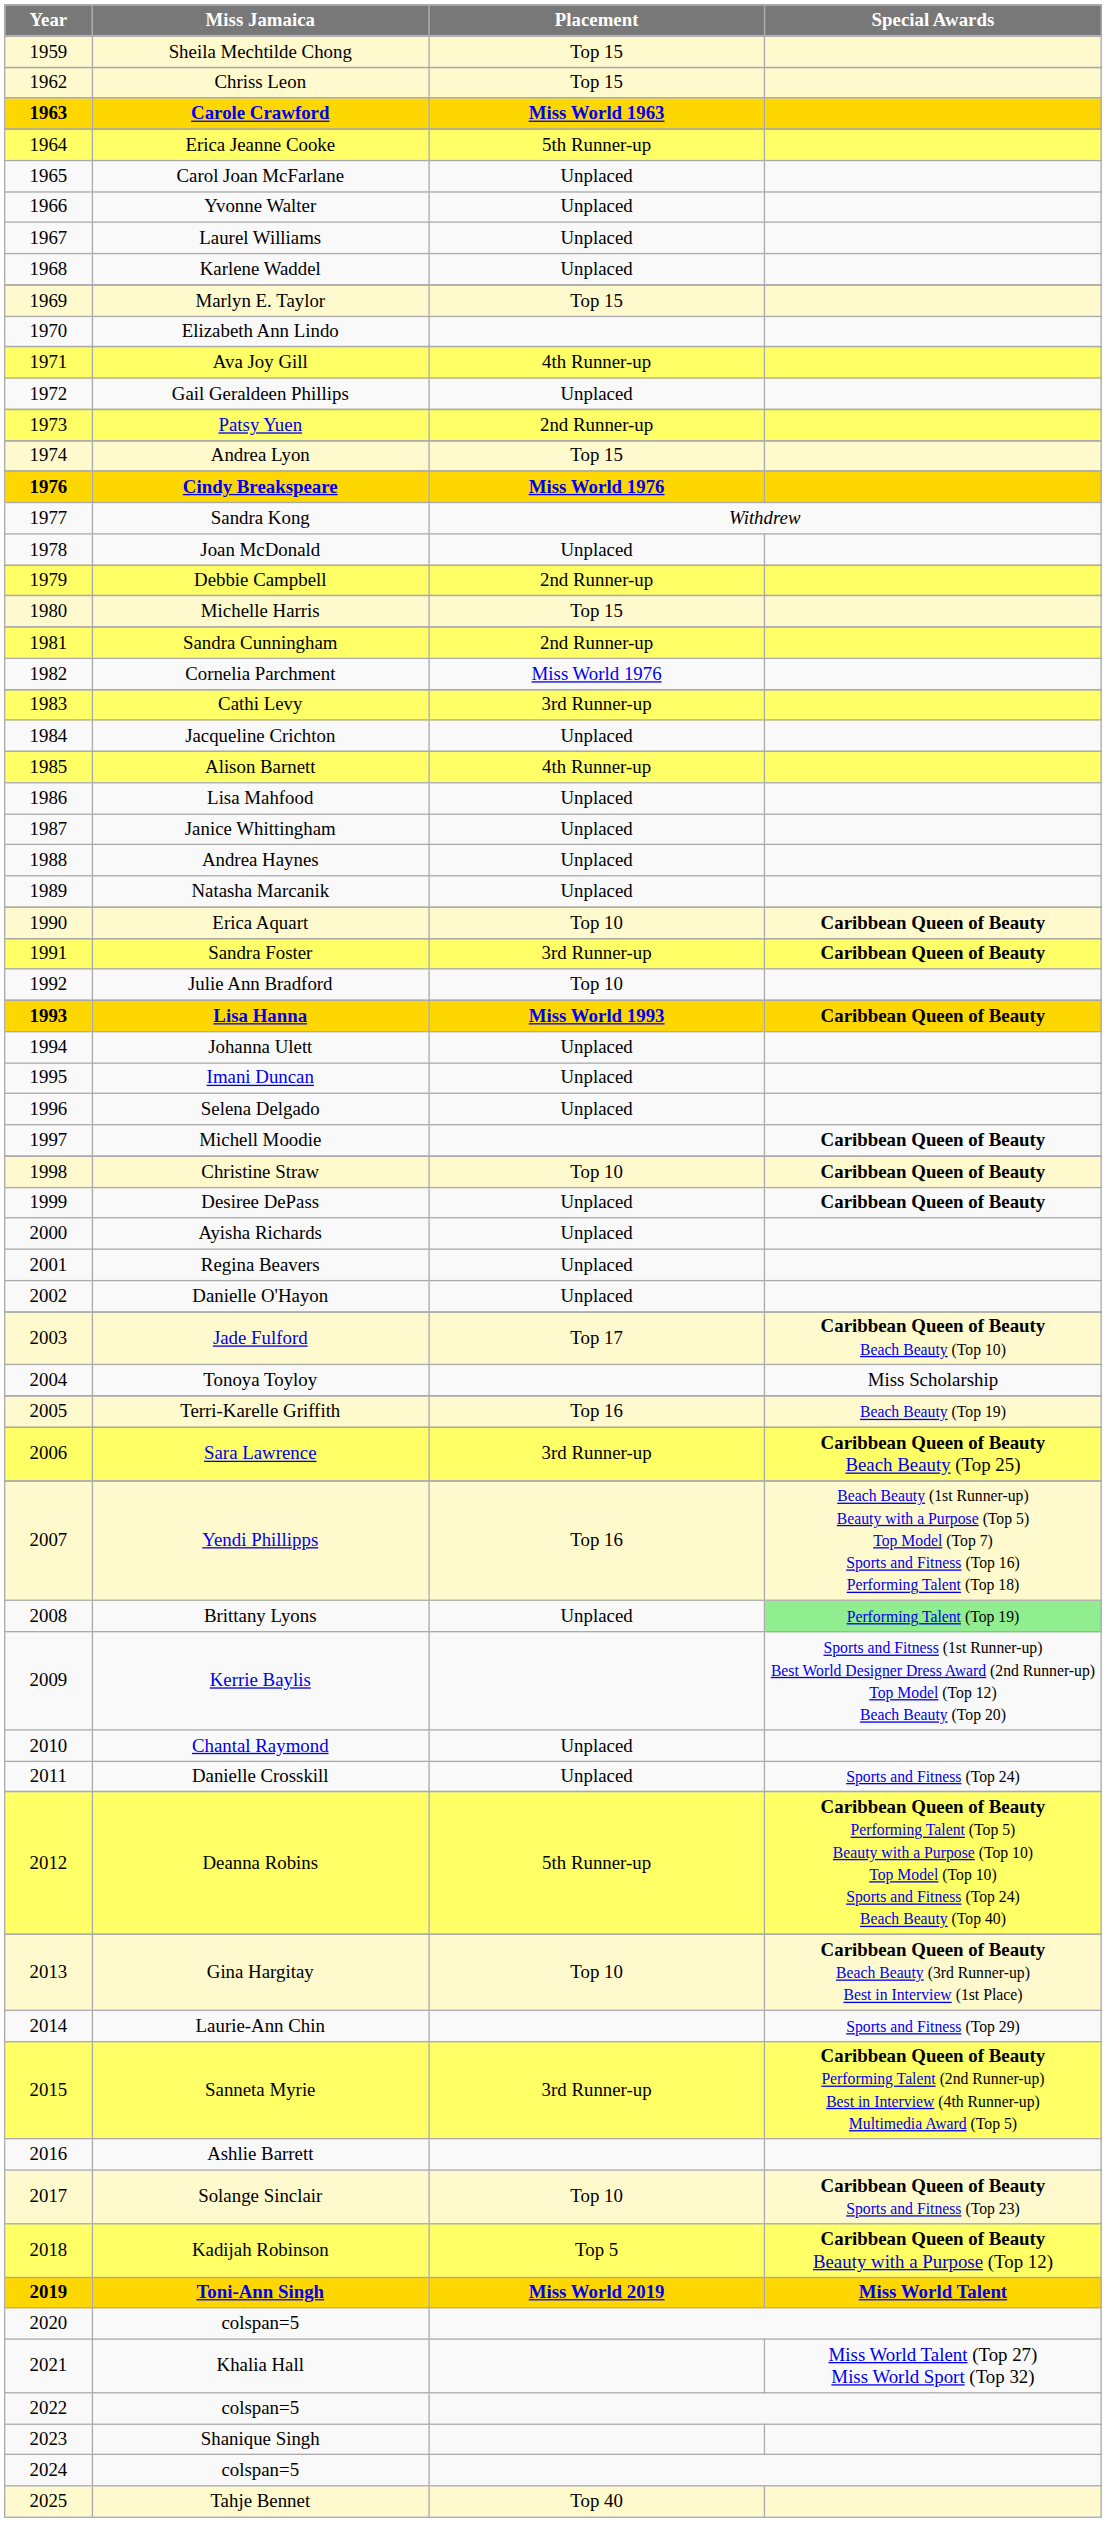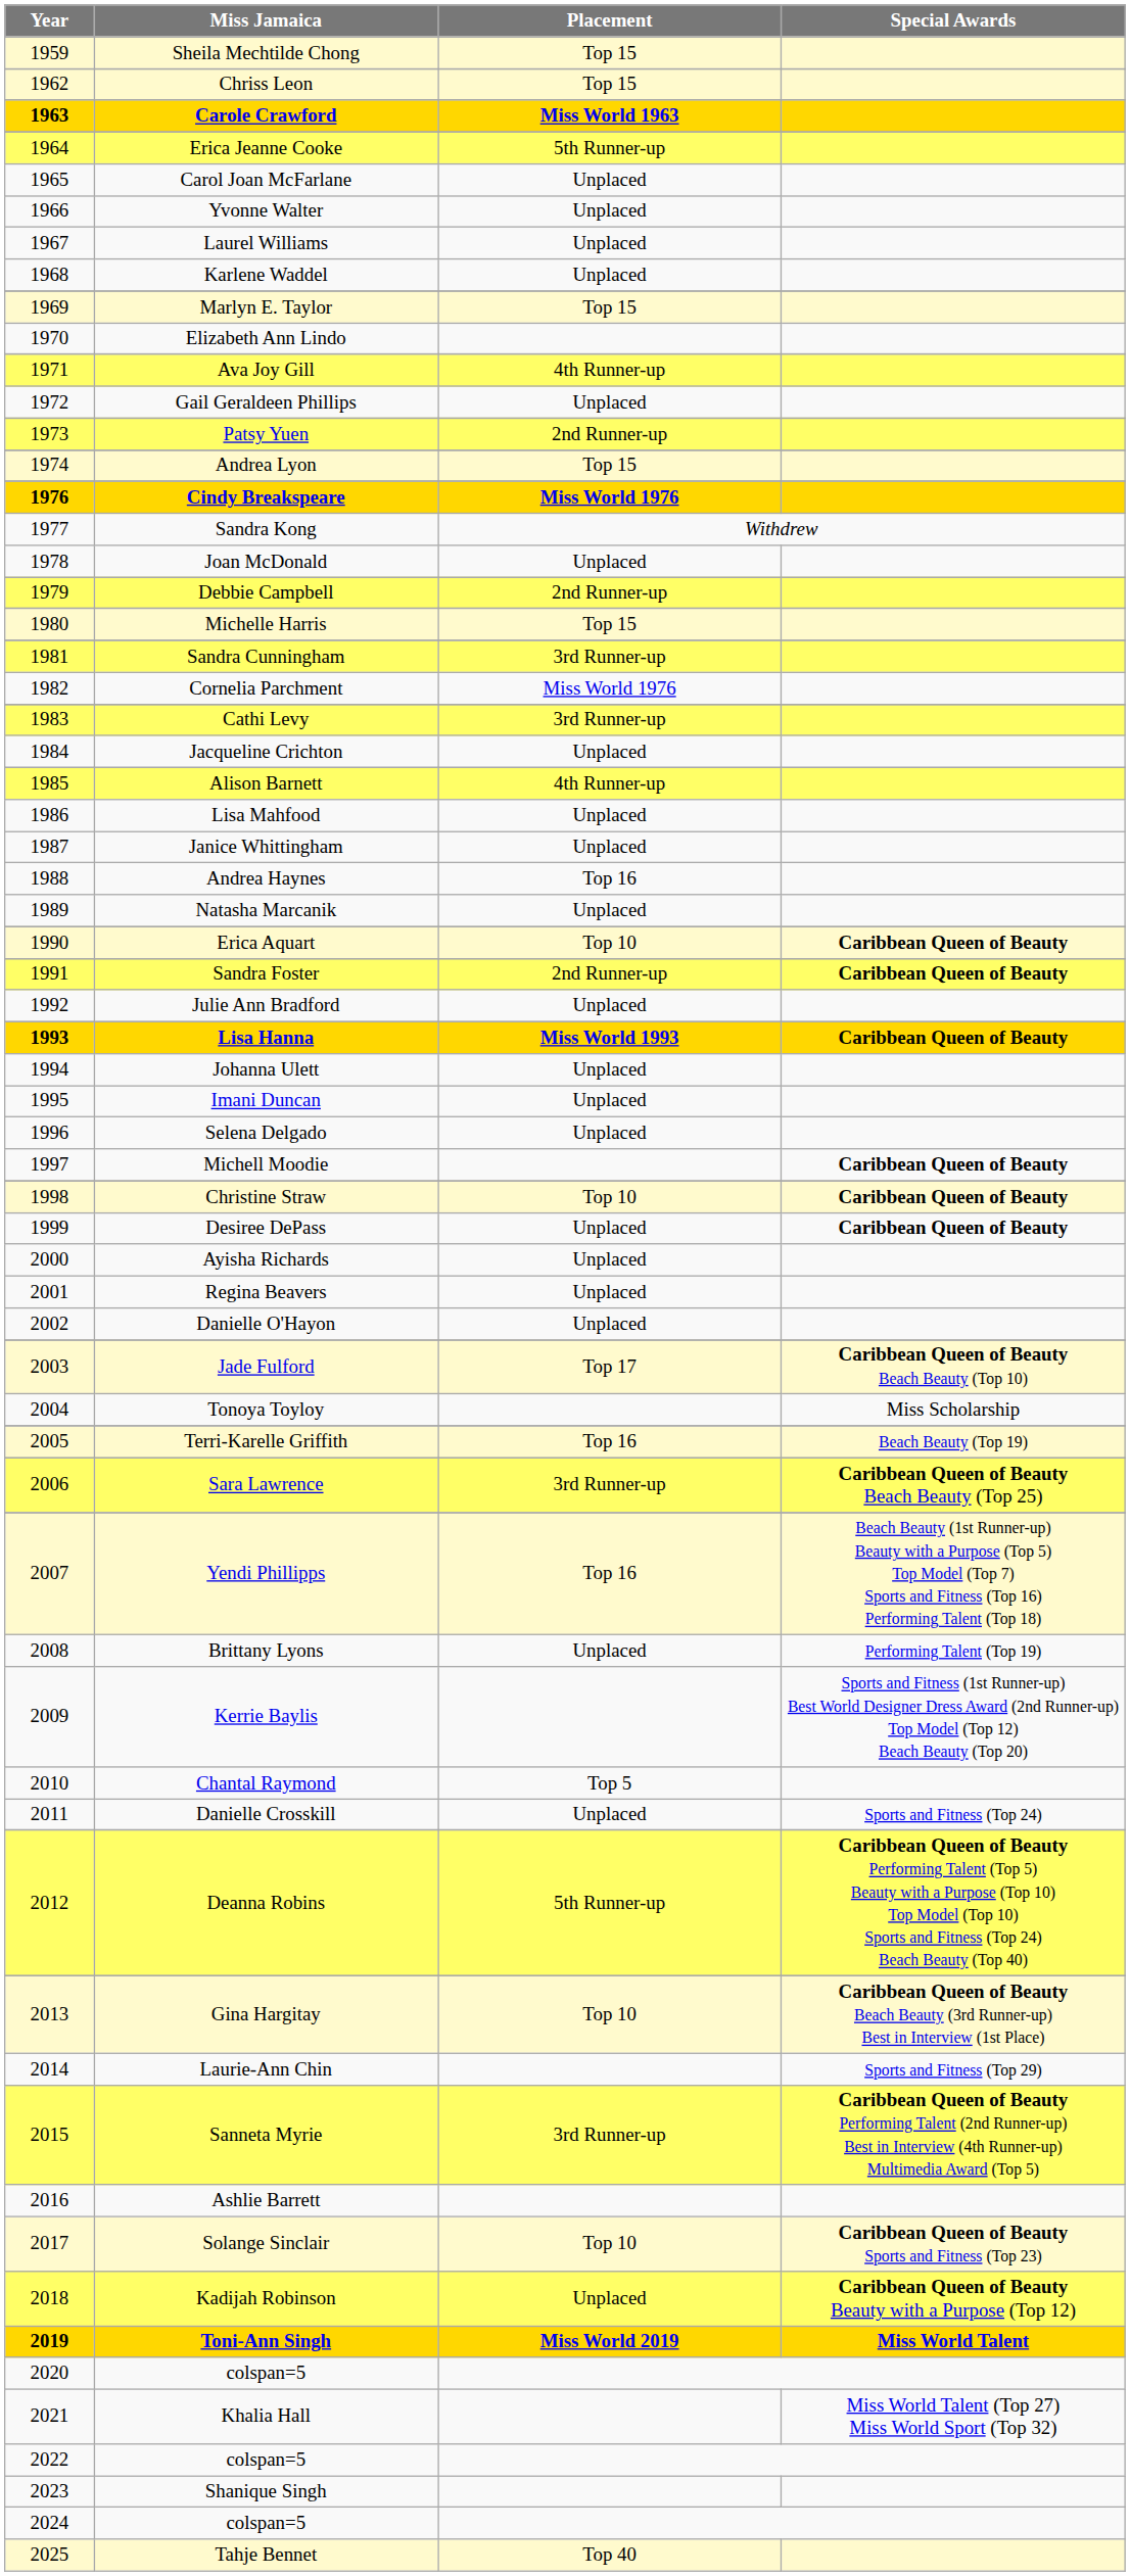Sandra Cunningham | Placement: 2nd Runner-up -> 3rd Runner-up
Andrea Haynes | Placement: Unplaced -> Top 16
Sandra Foster | Placement: 3rd Runner-up -> 2nd Runner-up
Julie Ann Bradford | Placement: Top 10 -> Unplaced
Brittany Lyons | Special Awards: lightgreen background -> no background
Chantal Raymond | Placement: Unplaced -> Top 5
Kadijah Robinson | Placement: Top 5 -> Unplaced
